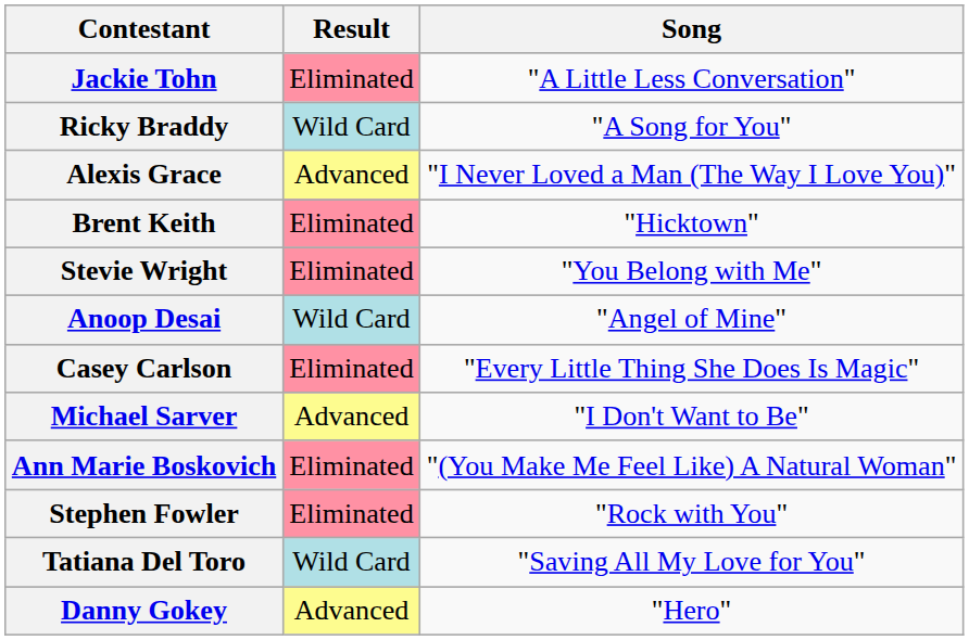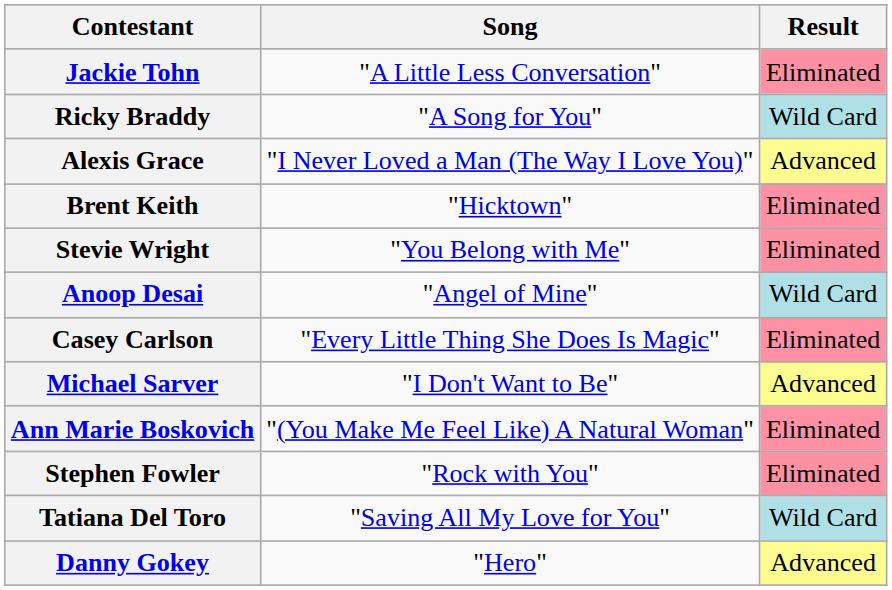columns swapped: Song <-> Result
